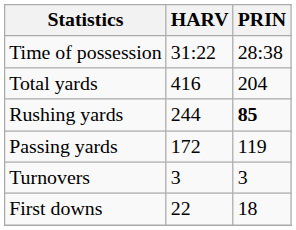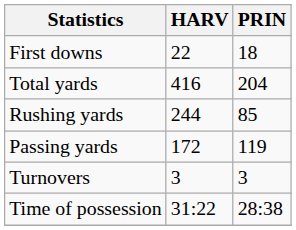rows swapped: First downs <-> Time of possession
Rushing yards | PRIN: bold -> normal
